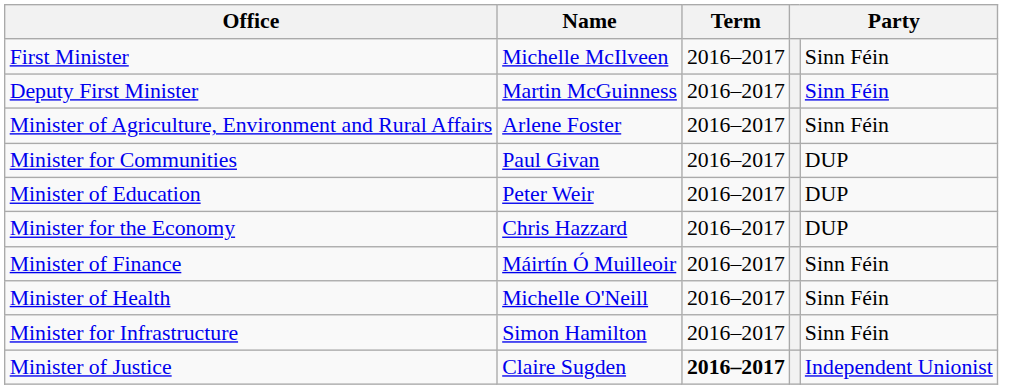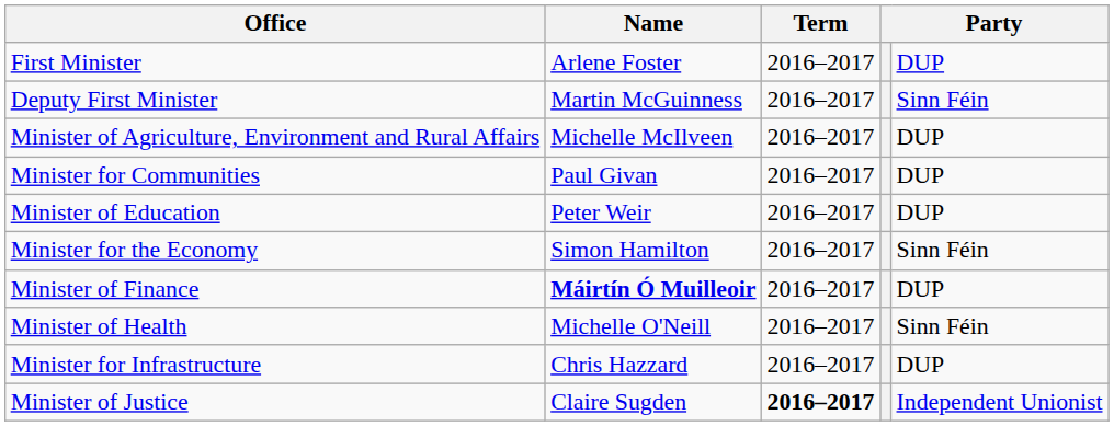First Minister | Name: Michelle McIlveen -> Arlene Foster
First Minister | column 5: Sinn Féin -> DUP
Minister of Agriculture, Environment and Rural Affairs | Name: Arlene Foster -> Michelle McIlveen
Minister of Agriculture, Environment and Rural Affairs | column 5: Sinn Féin -> DUP
Minister for the Economy | Name: Chris Hazzard -> Simon Hamilton
Minister for the Economy | column 5: DUP -> Sinn Féin
Minister of Finance | Name: normal -> bold
Minister of Finance | column 5: Sinn Féin -> DUP
Minister for Infrastructure | Name: Simon Hamilton -> Chris Hazzard
Minister for Infrastructure | column 5: Sinn Féin -> DUP
